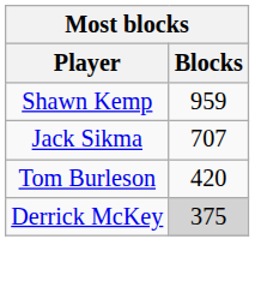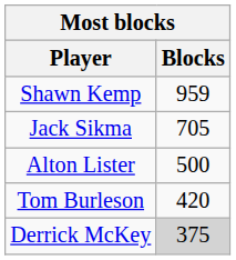Jack Sikma | Blocks: 707 -> 705
+ row: Alton Lister | 500
